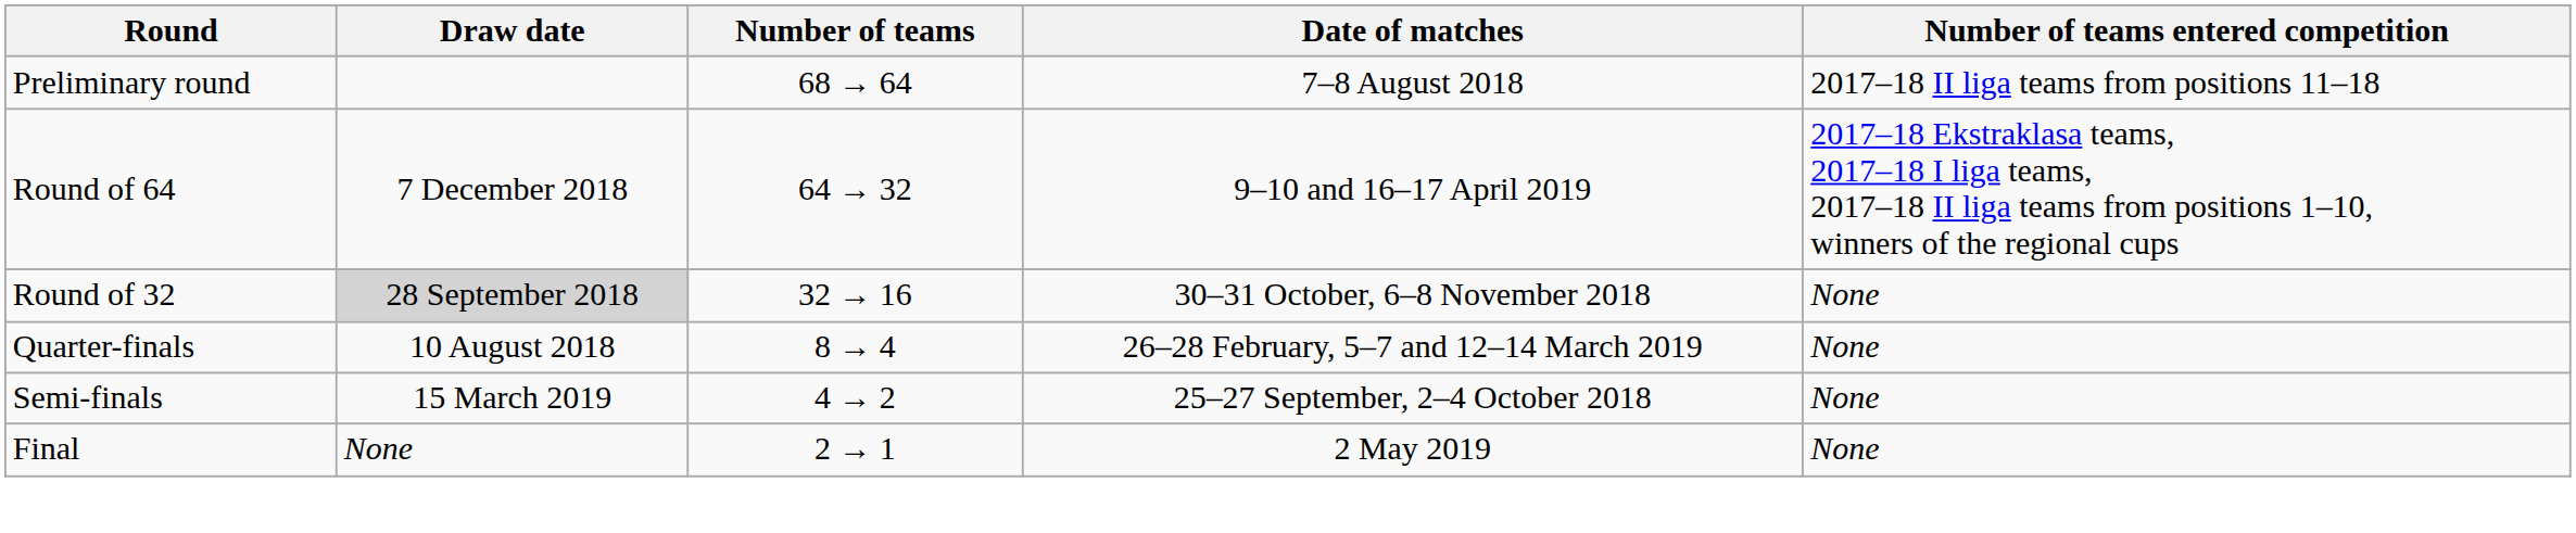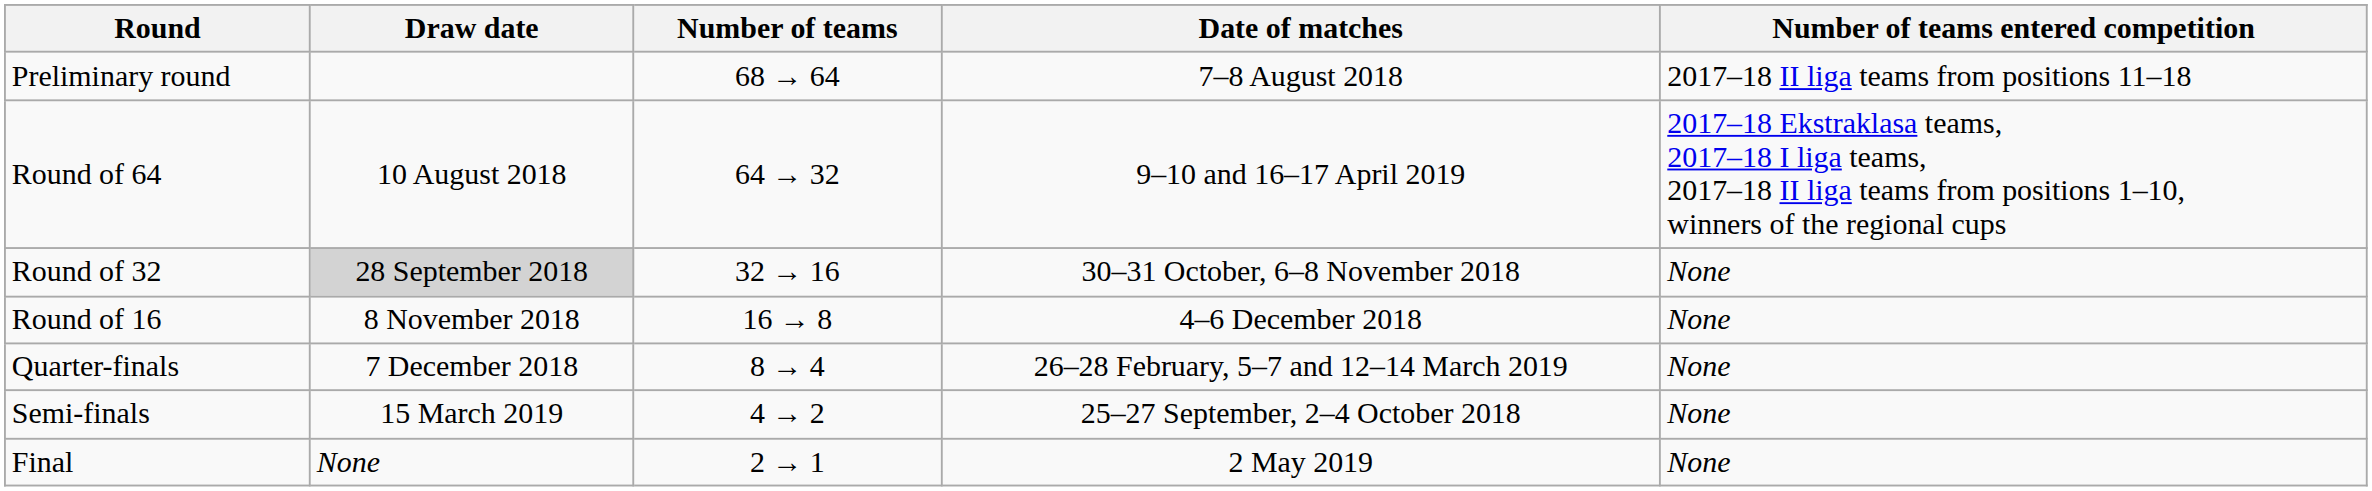Round of 64 | Draw date: 7 December 2018 -> 10 August 2018
+ row: Round of 16 | 8 November 2018 | 16 → 8 | 4–6 December 2018 | None
Quarter-finals | Draw date: 10 August 2018 -> 7 December 2018
